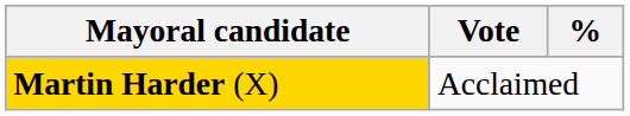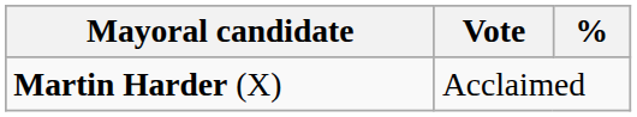Martin Harder (X) | Mayoral candidate: gold background -> no background
